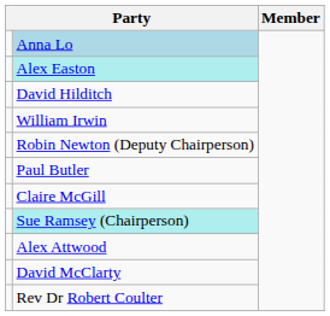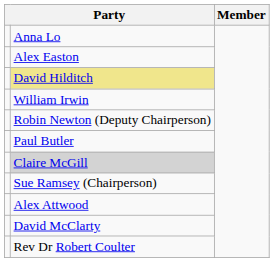Anna Lo | column 2: lightblue background -> no background
Alex Easton | column 2: paleturquoise background -> no background
David Hilditch | column 2: no background -> khaki background
Claire McGill | column 2: no background -> lightgrey background
Sue Ramsey (Chairperson) | column 2: paleturquoise background -> no background
